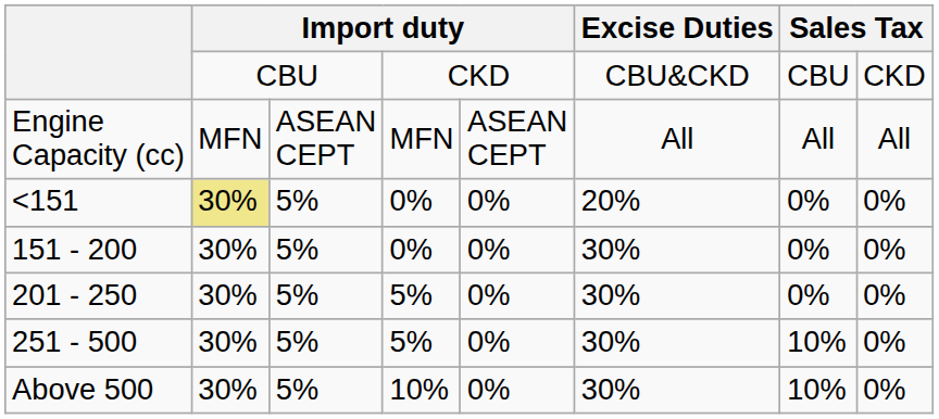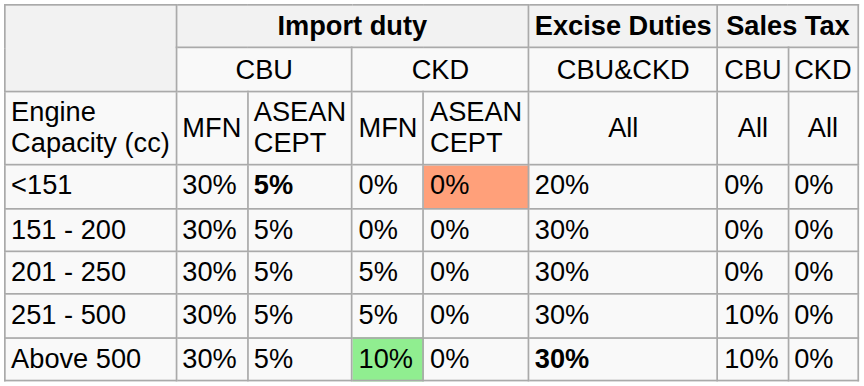<151 | column 2: khaki background -> no background
<151 | column 3: normal -> bold
<151 | column 5: no background -> lightsalmon background
Above 500 | column 4: no background -> lightgreen background
Above 500 | Excise Duties: normal -> bold
